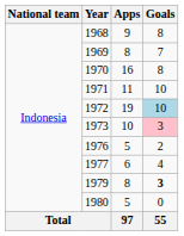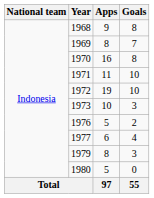1972 | Goals: lightblue background -> no background
1973 | Goals: pink background -> no background
1979 | Goals: bold -> normal
